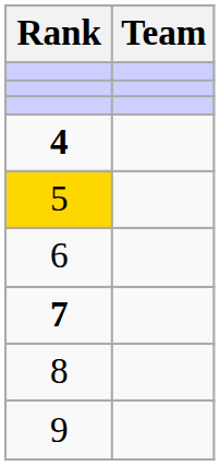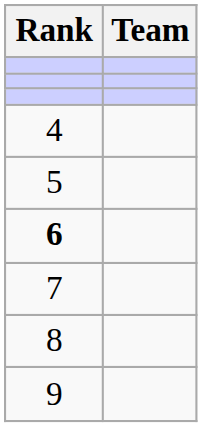row 5 | Rank: bold -> normal
row 6 | Rank: gold background -> no background
row 7 | Rank: normal -> bold
row 8 | Rank: bold -> normal
